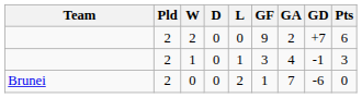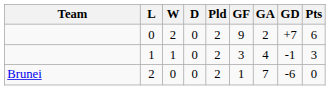columns swapped: Pld <-> L
